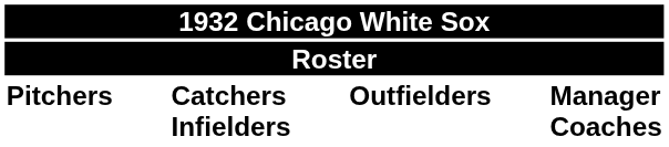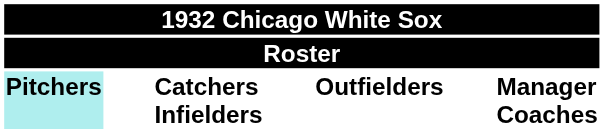Pitchers | column 1: no background -> paleturquoise background
